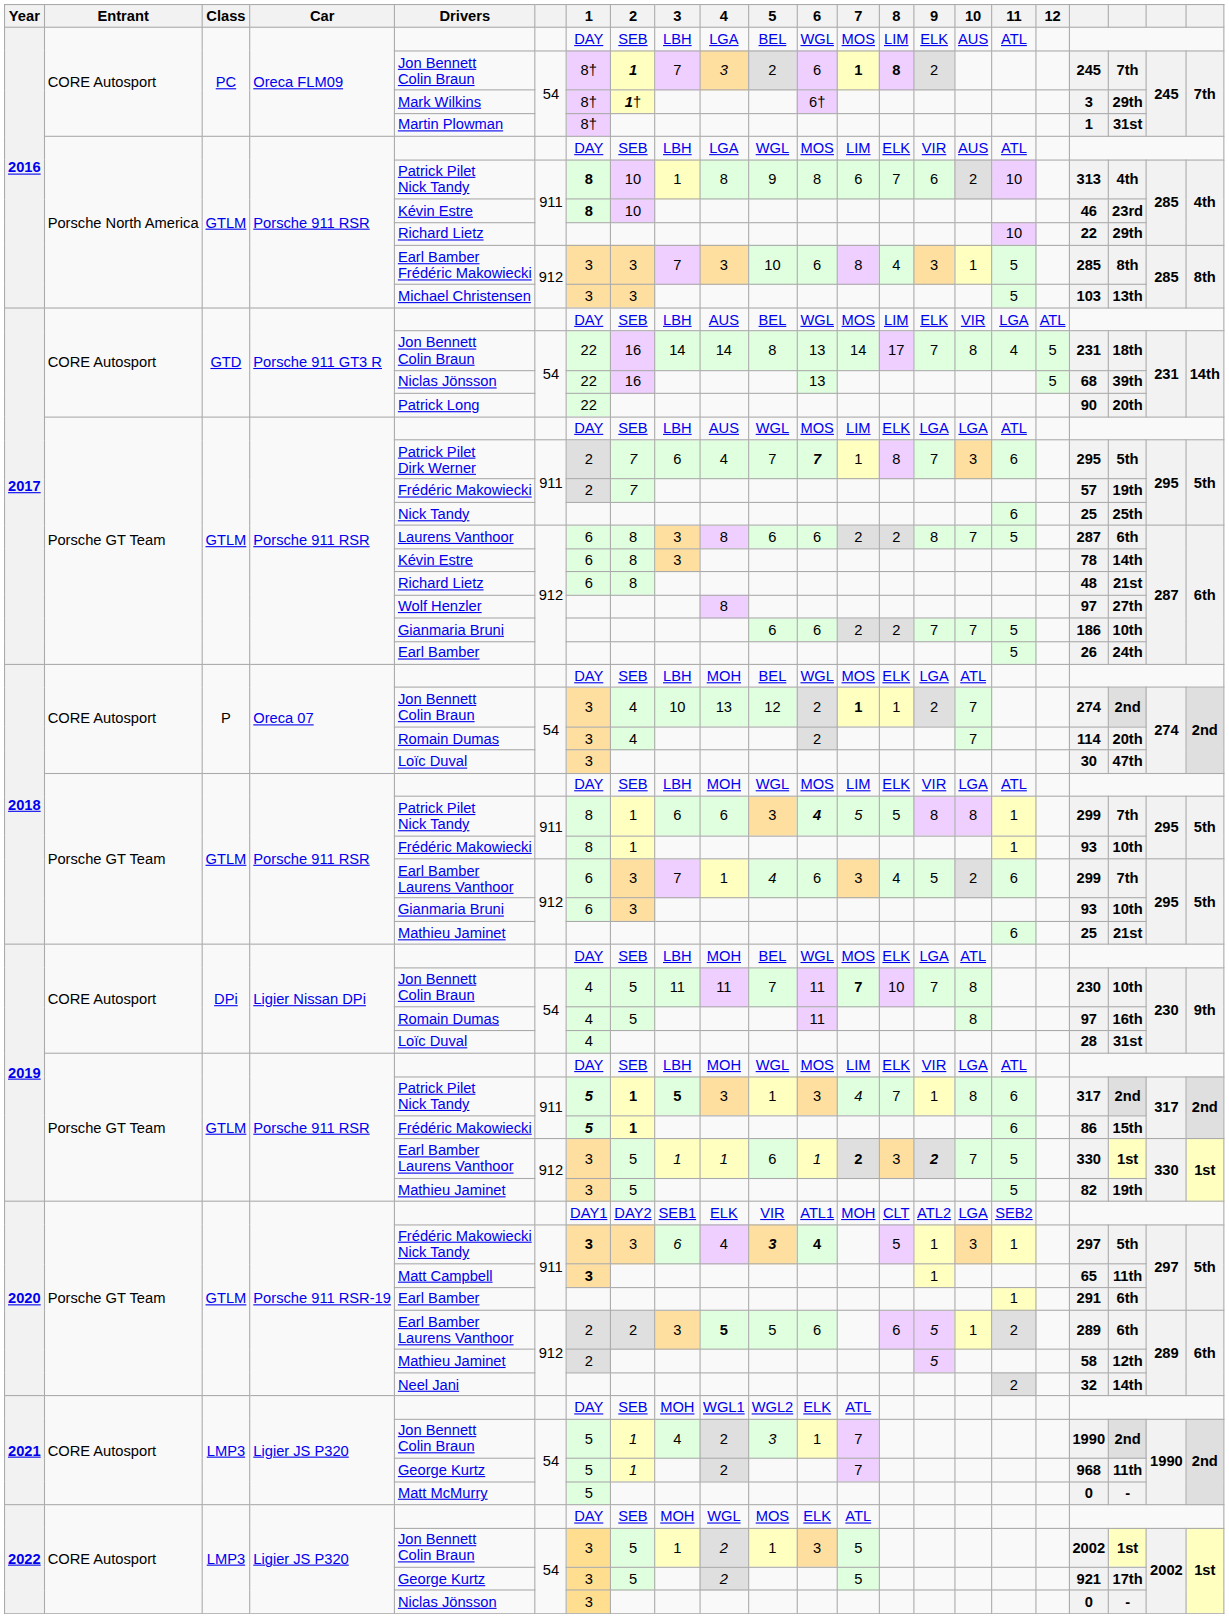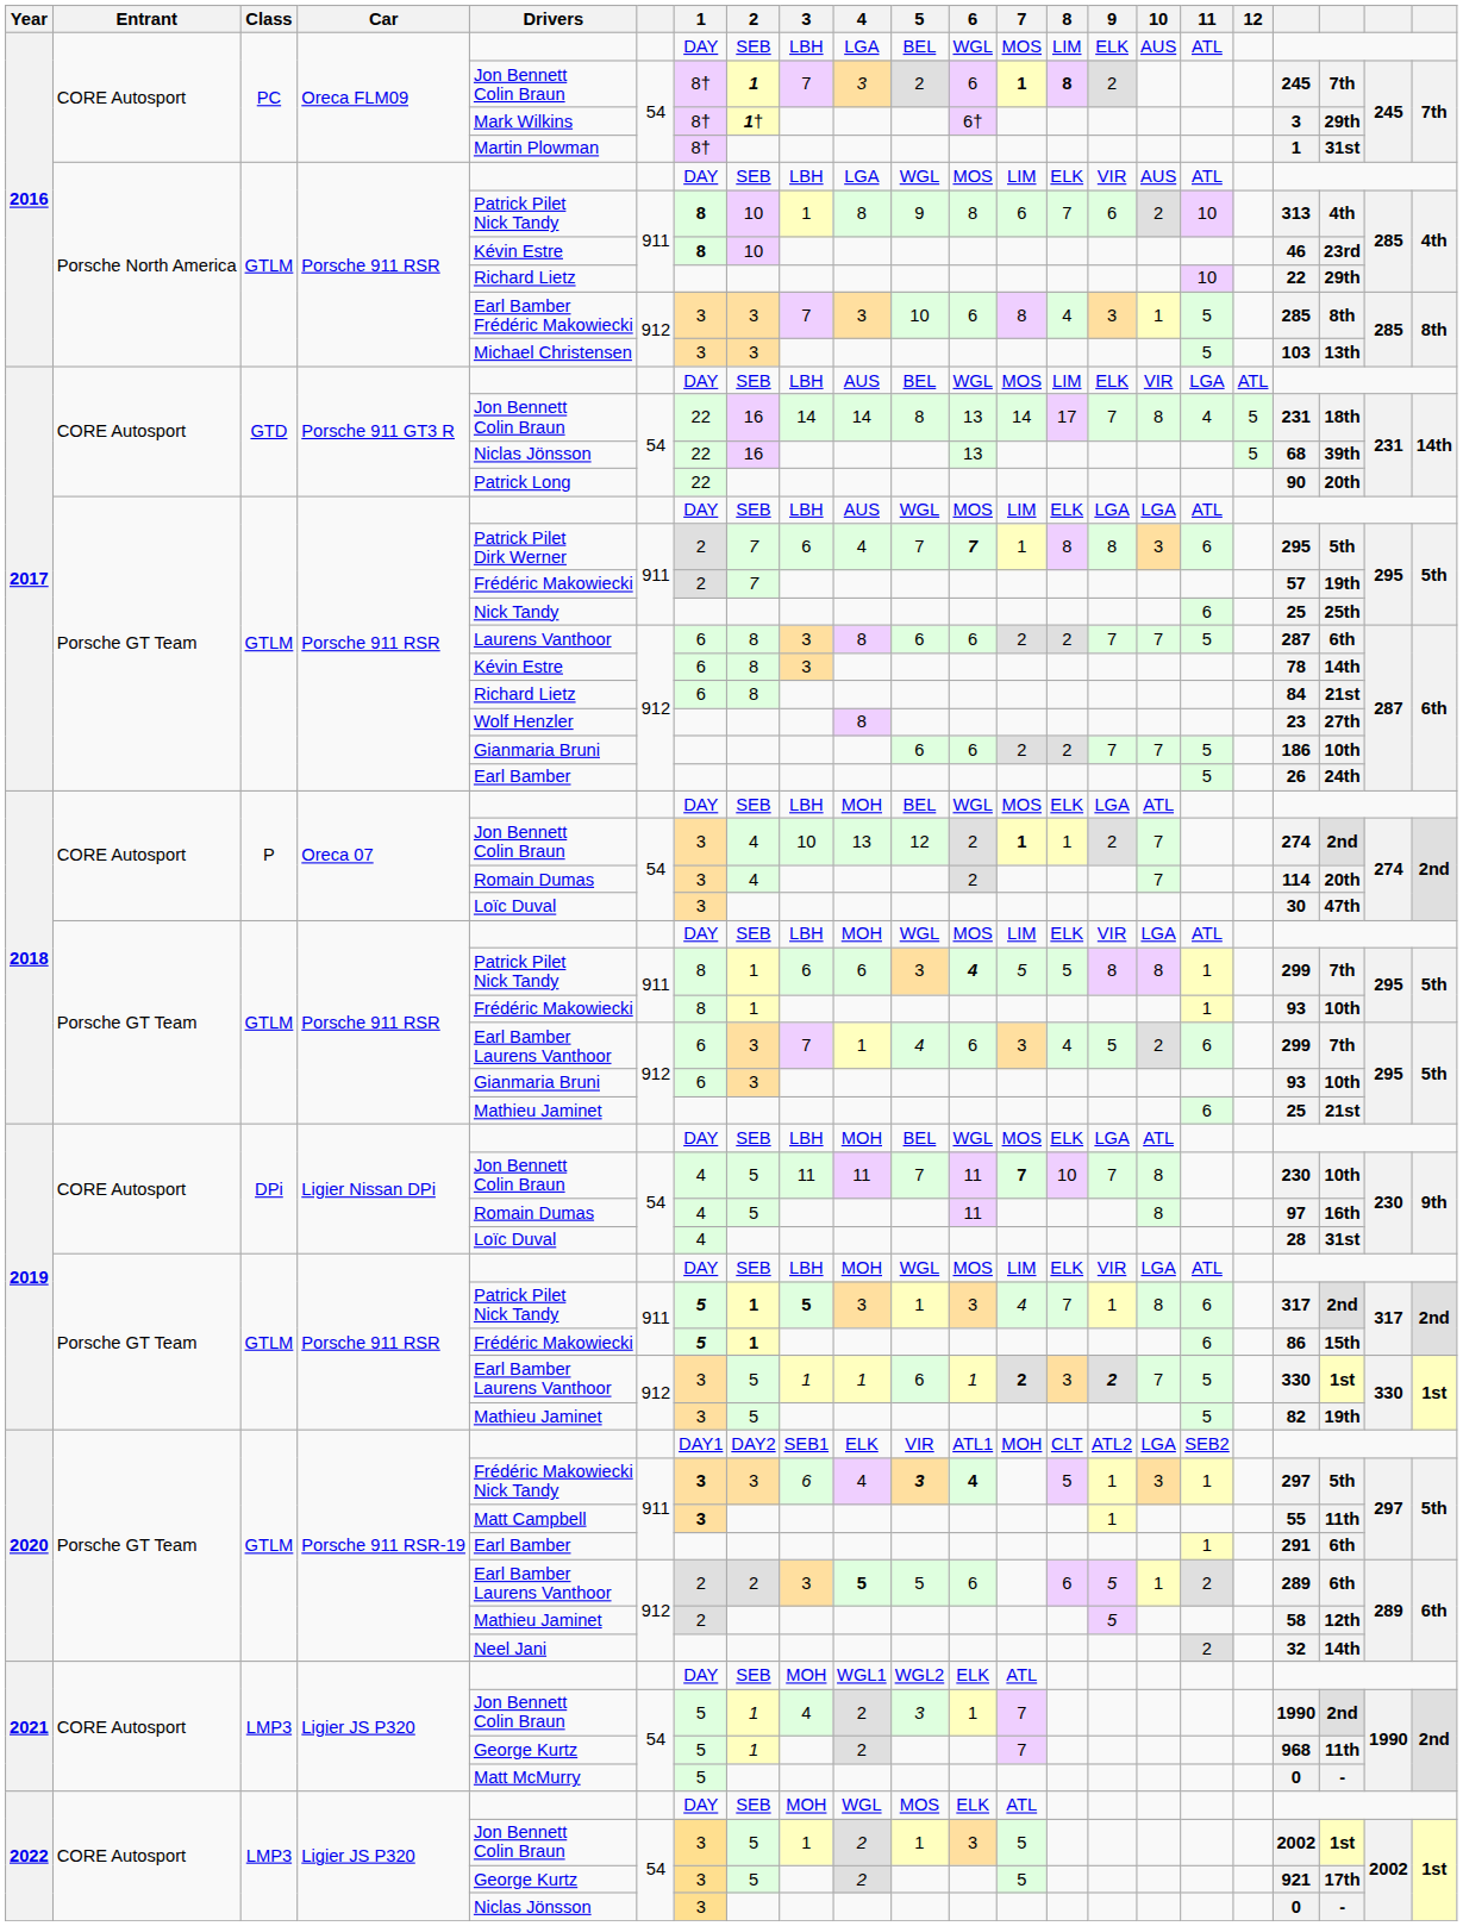row 17 | 9: 7 -> 8
row 20 | 9: 8 -> 7
row 22 | column 19: 48 -> 84
row 23 | column 19: 97 -> 23
row 47 | column 19: 65 -> 55
